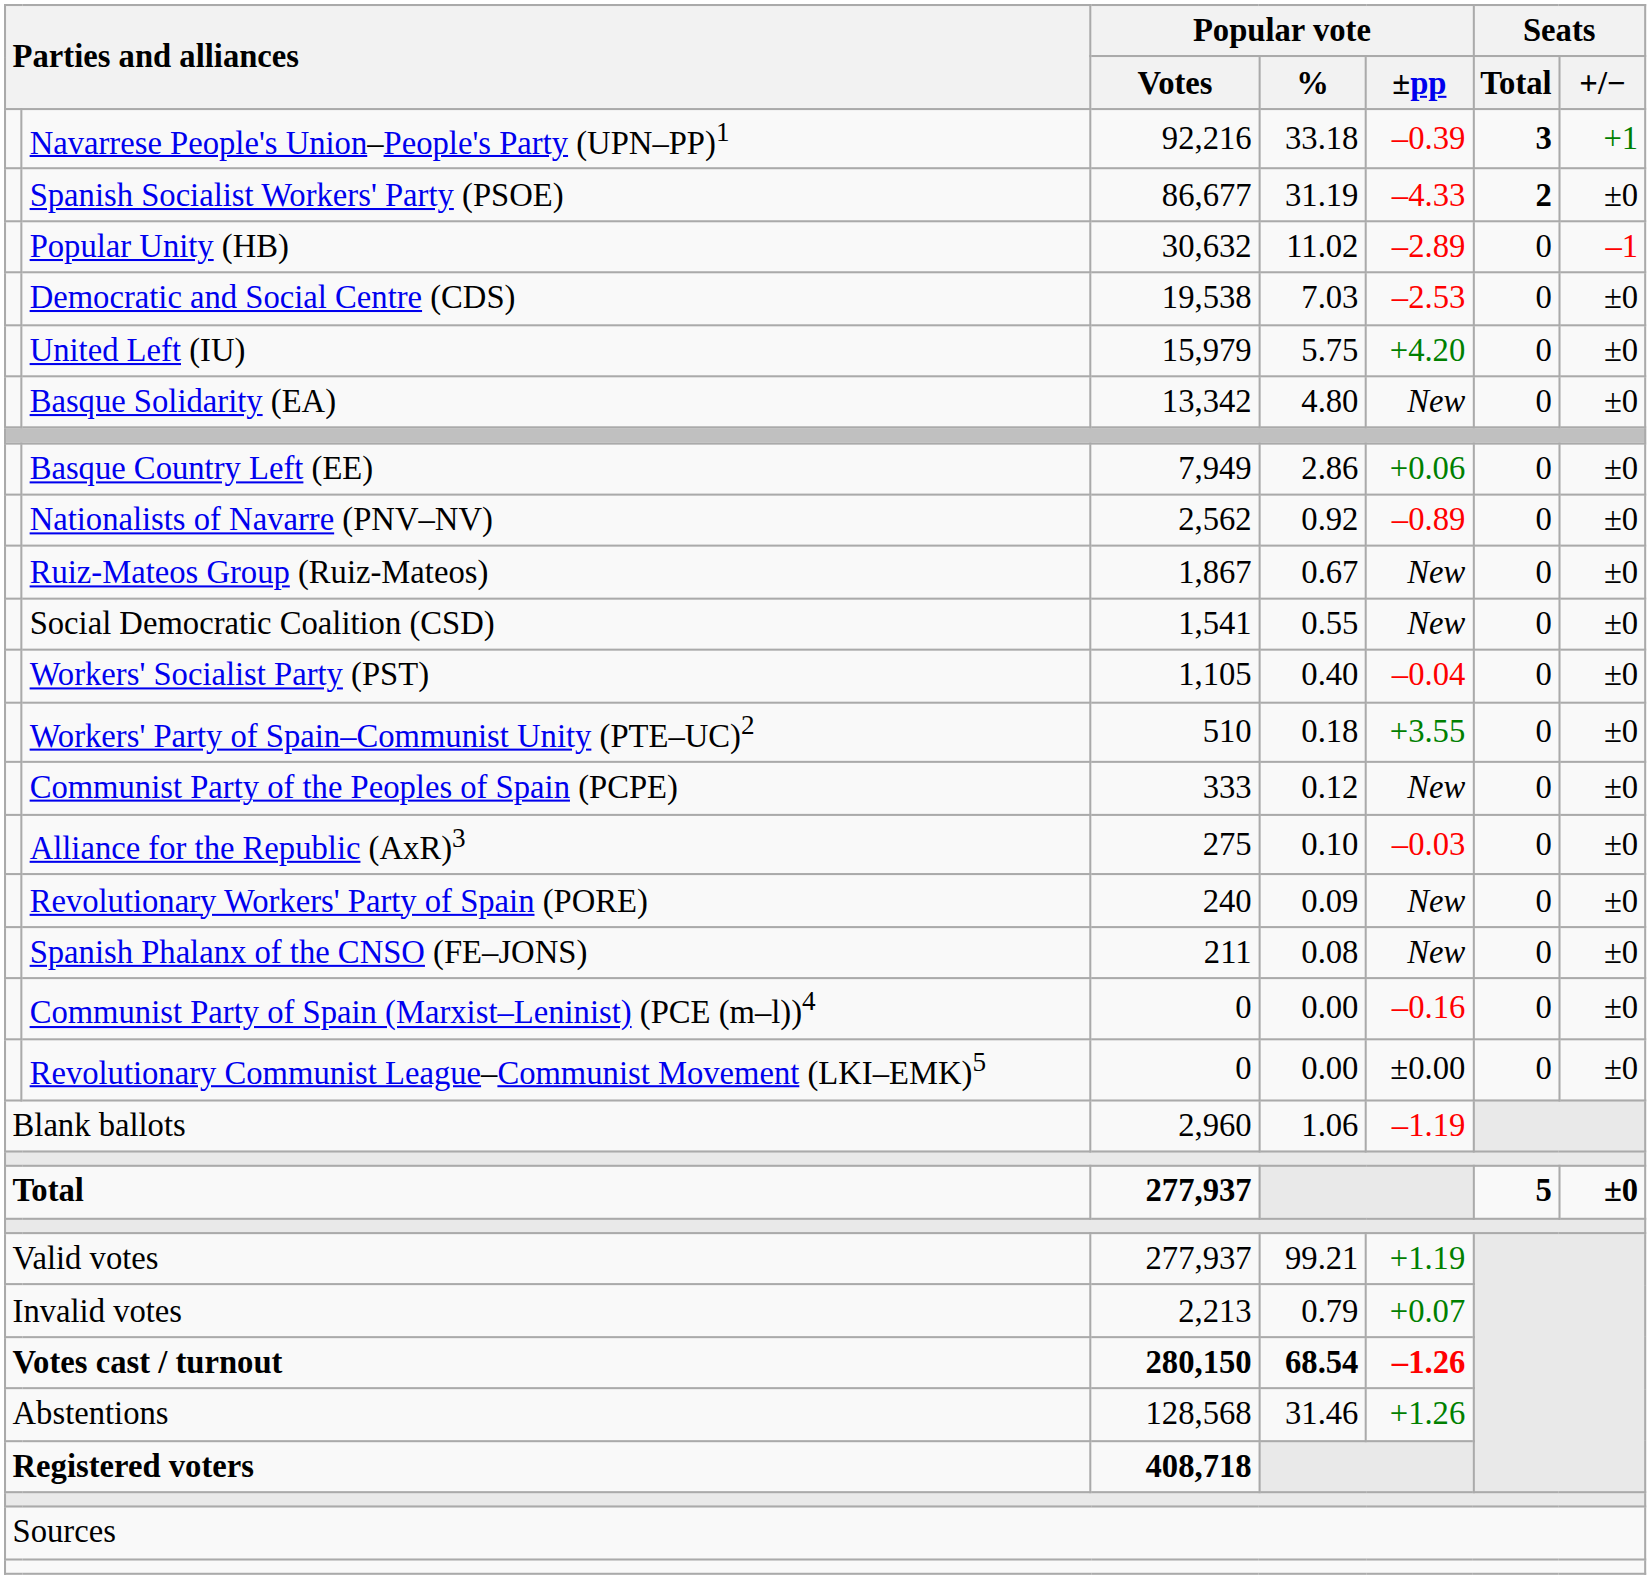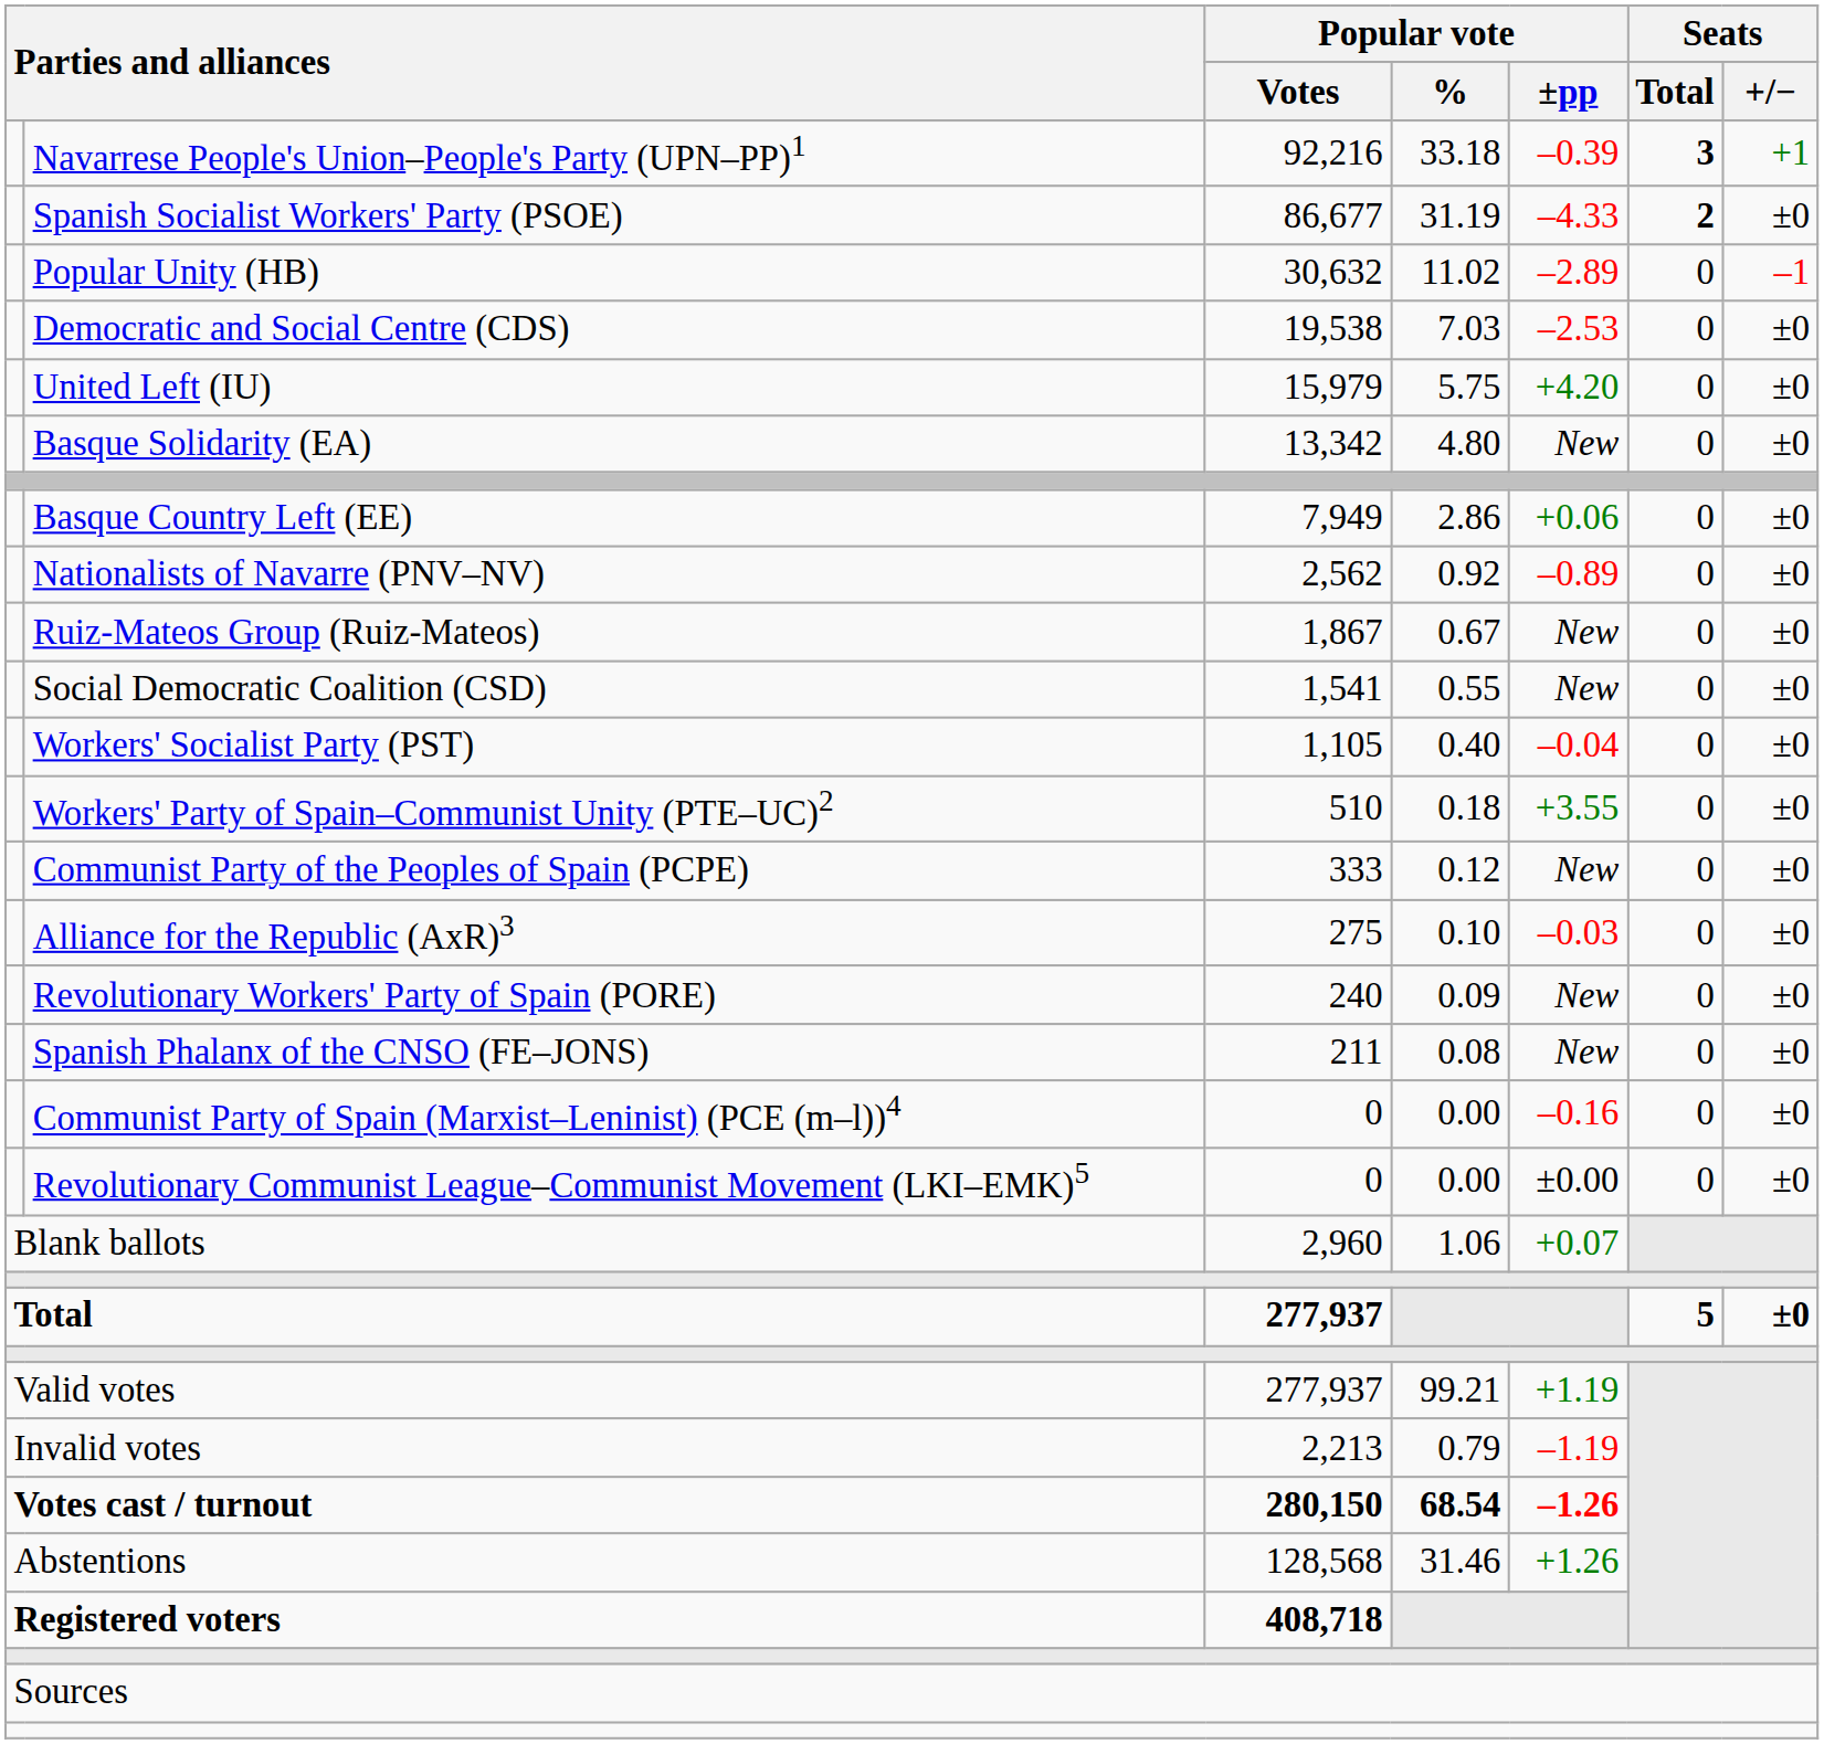Blank ballots | Popular vote / ±pp: –1.19 -> +0.07
Invalid votes | Popular vote / ±pp: +0.07 -> –1.19
